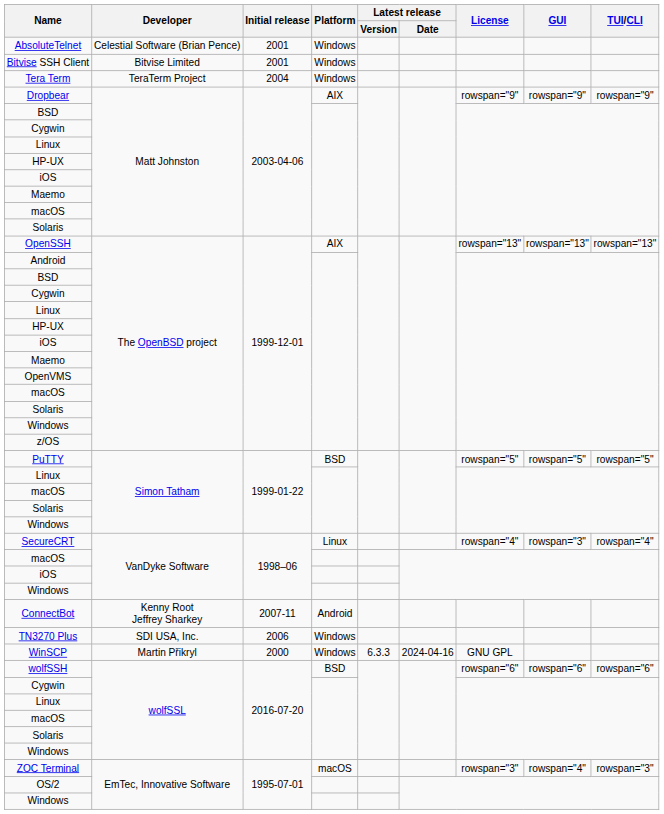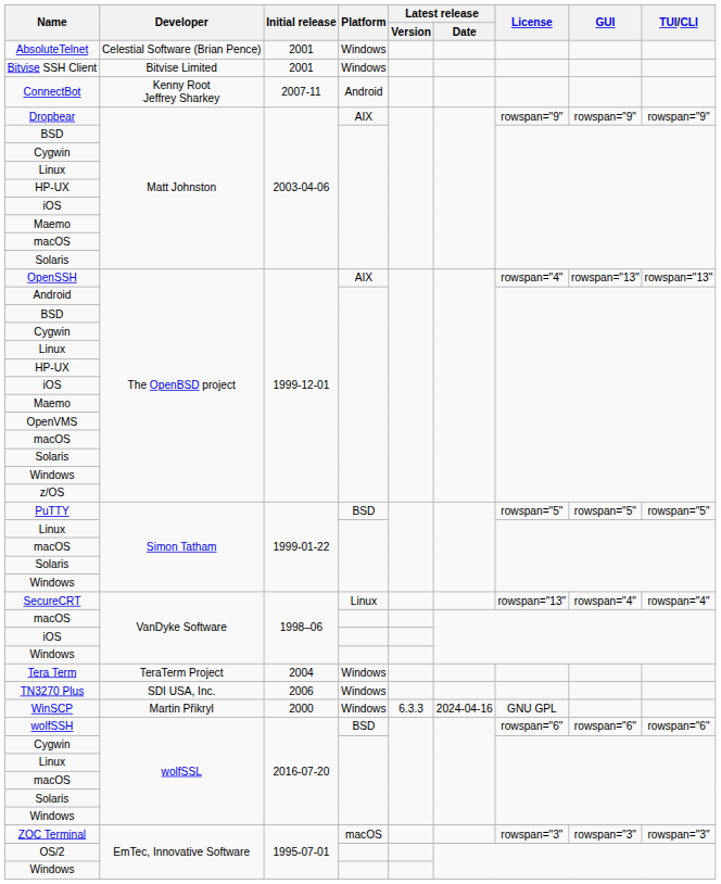rows swapped: ConnectBot <-> Tera Term
OpenSSH | License: rowspan="13" -> rowspan="4"
SecureCRT | License: rowspan="4" -> rowspan="13"
SecureCRT | GUI: rowspan="3" -> rowspan="4"
ZOC Terminal | GUI: rowspan="4" -> rowspan="3"
